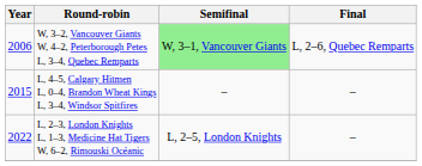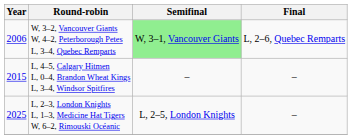row 4 | Year: 2022 -> 2025
